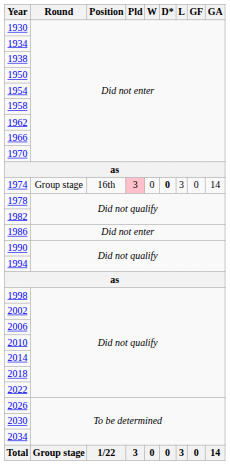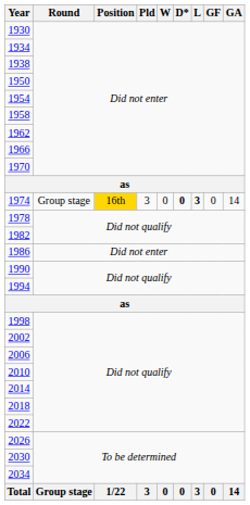1974 | Position: no background -> gold background
1974 | Pld: pink background -> no background
1974 | L: normal -> bold
